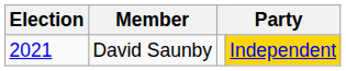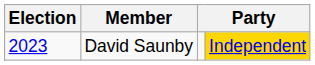David Saunby | Election: 2021 -> 2023
